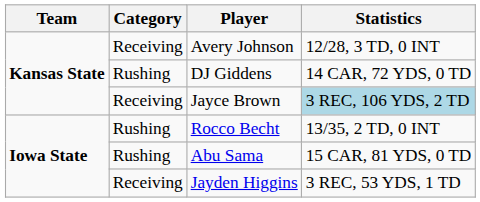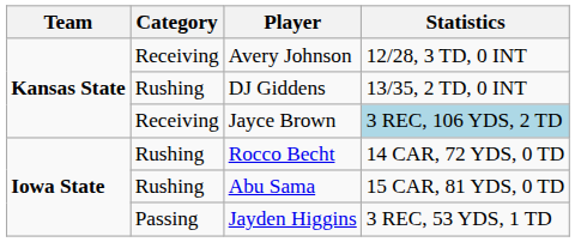DJ Giddens | Statistics: 14 CAR, 72 YDS, 0 TD -> 13/35, 2 TD, 0 INT
Rocco Becht | Statistics: 13/35, 2 TD, 0 INT -> 14 CAR, 72 YDS, 0 TD
Jayden Higgins | Category: Receiving -> Passing
